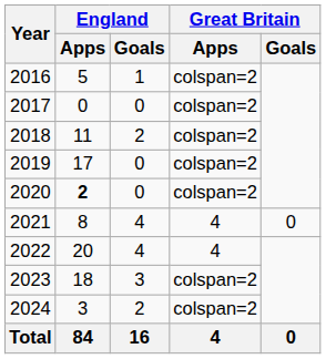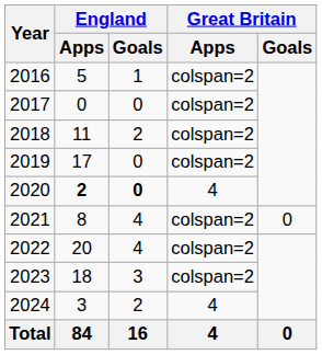2020 | England / Goals: normal -> bold
2020 | Great Britain / Apps: colspan=2 -> 4
2021 | Great Britain / Apps: 4 -> colspan=2
2022 | Great Britain / Apps: 4 -> colspan=2
2024 | Great Britain / Apps: colspan=2 -> 4
